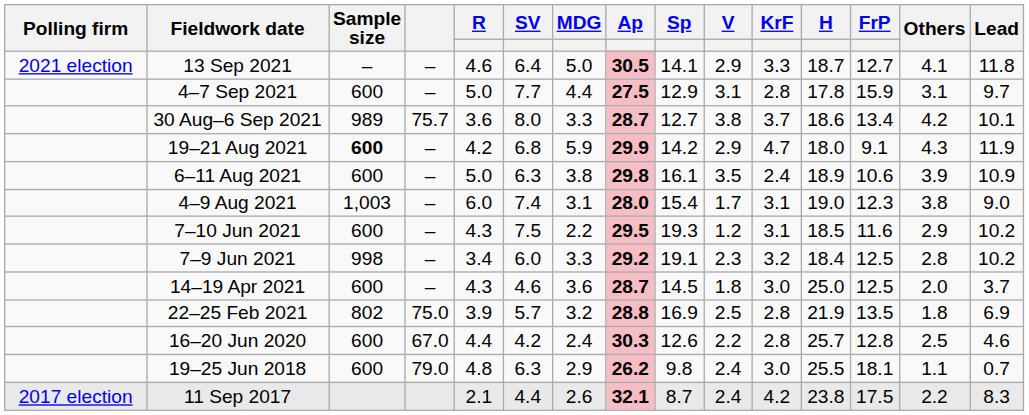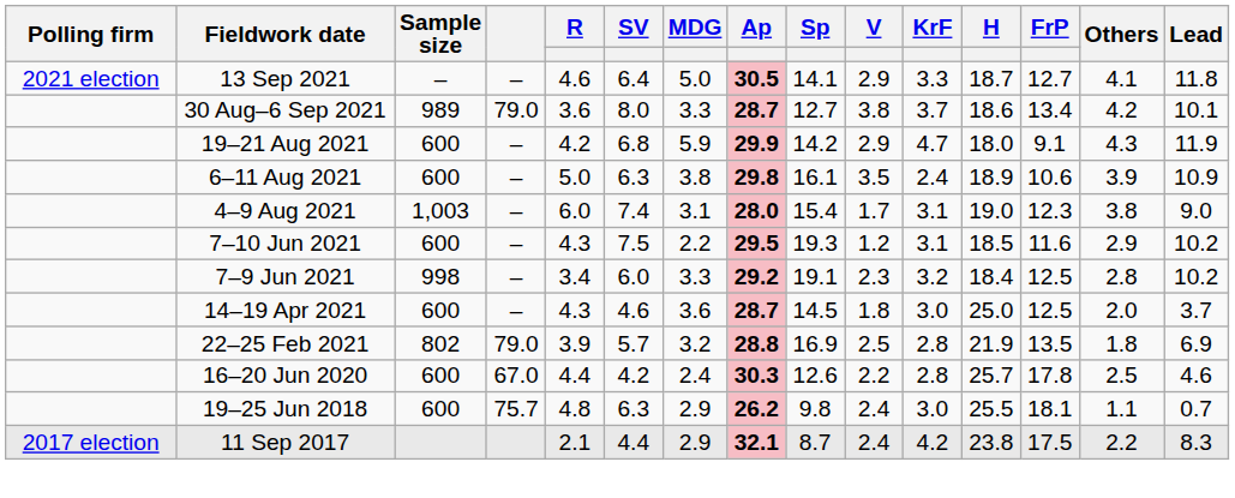- row: 4–7 Sep 2021 | 600 | – | 5.0 | 7.7 | 4.4 | 27.5 | 12.9 | 3.1 | 2.8 | 17.8 | 15.9 | 3.1 | 9.7
30 Aug–6 Sep 2021 | column 4: 75.7 -> 79.0
19–21 Aug 2021 | Sample size: bold -> normal
22–25 Feb 2021 | column 4: 75.0 -> 79.0
16–20 Jun 2020 | FrP: 12.8 -> 17.8
19–25 Jun 2018 | column 4: 79.0 -> 75.7
11 Sep 2017 | MDG: 2.6 -> 2.9
